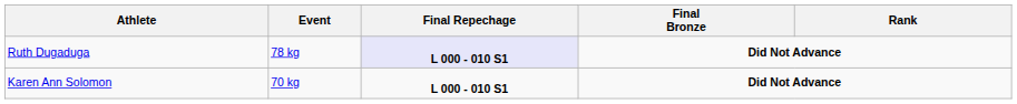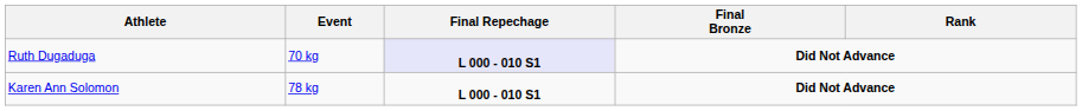Ruth Dugaduga | Event: 78 kg -> 70 kg
Karen Ann Solomon | Event: 70 kg -> 78 kg
